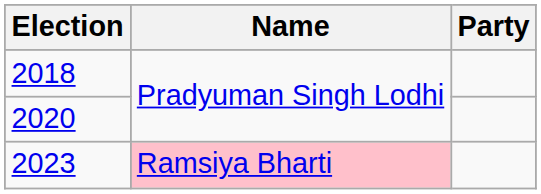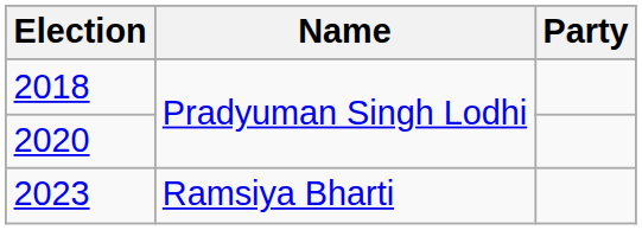2023 | Name: pink background -> no background
